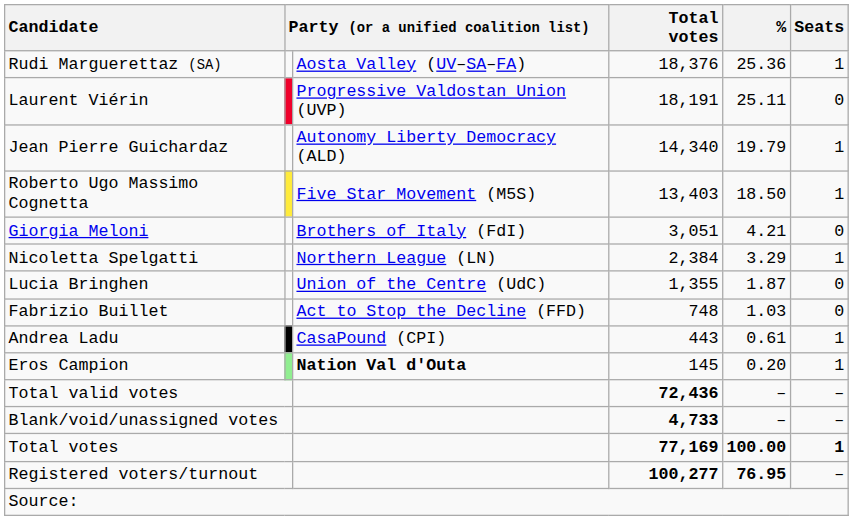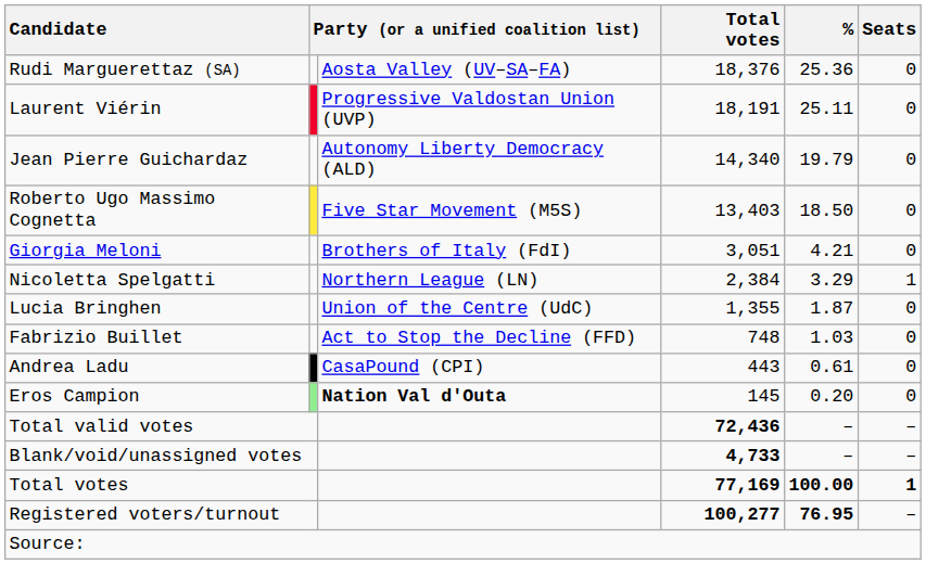Rudi Marguerettaz (SA) | Seats: 1 -> 0
Jean Pierre Guichardaz | Seats: 1 -> 0
Roberto Ugo Massimo Cognetta | Seats: 1 -> 0
Andrea Ladu | Seats: 1 -> 0
Eros Campion | Seats: 1 -> 0
